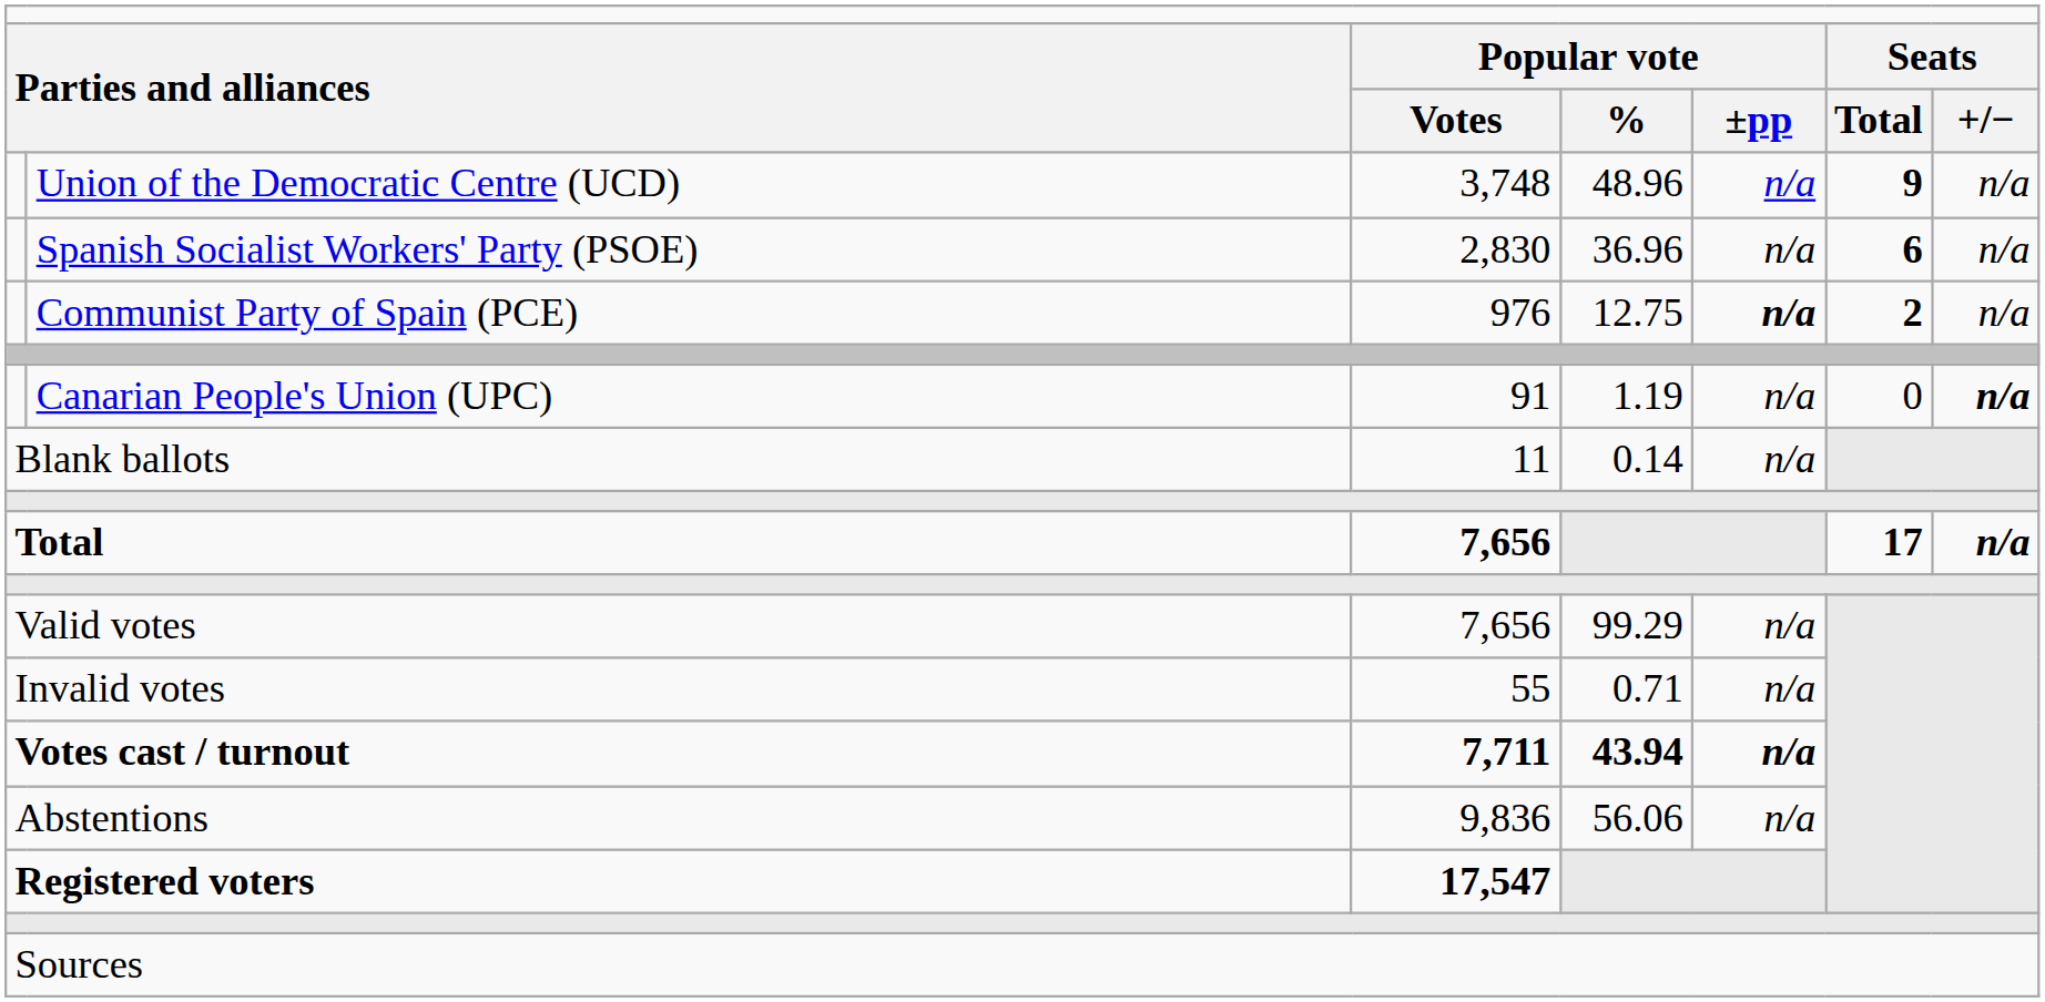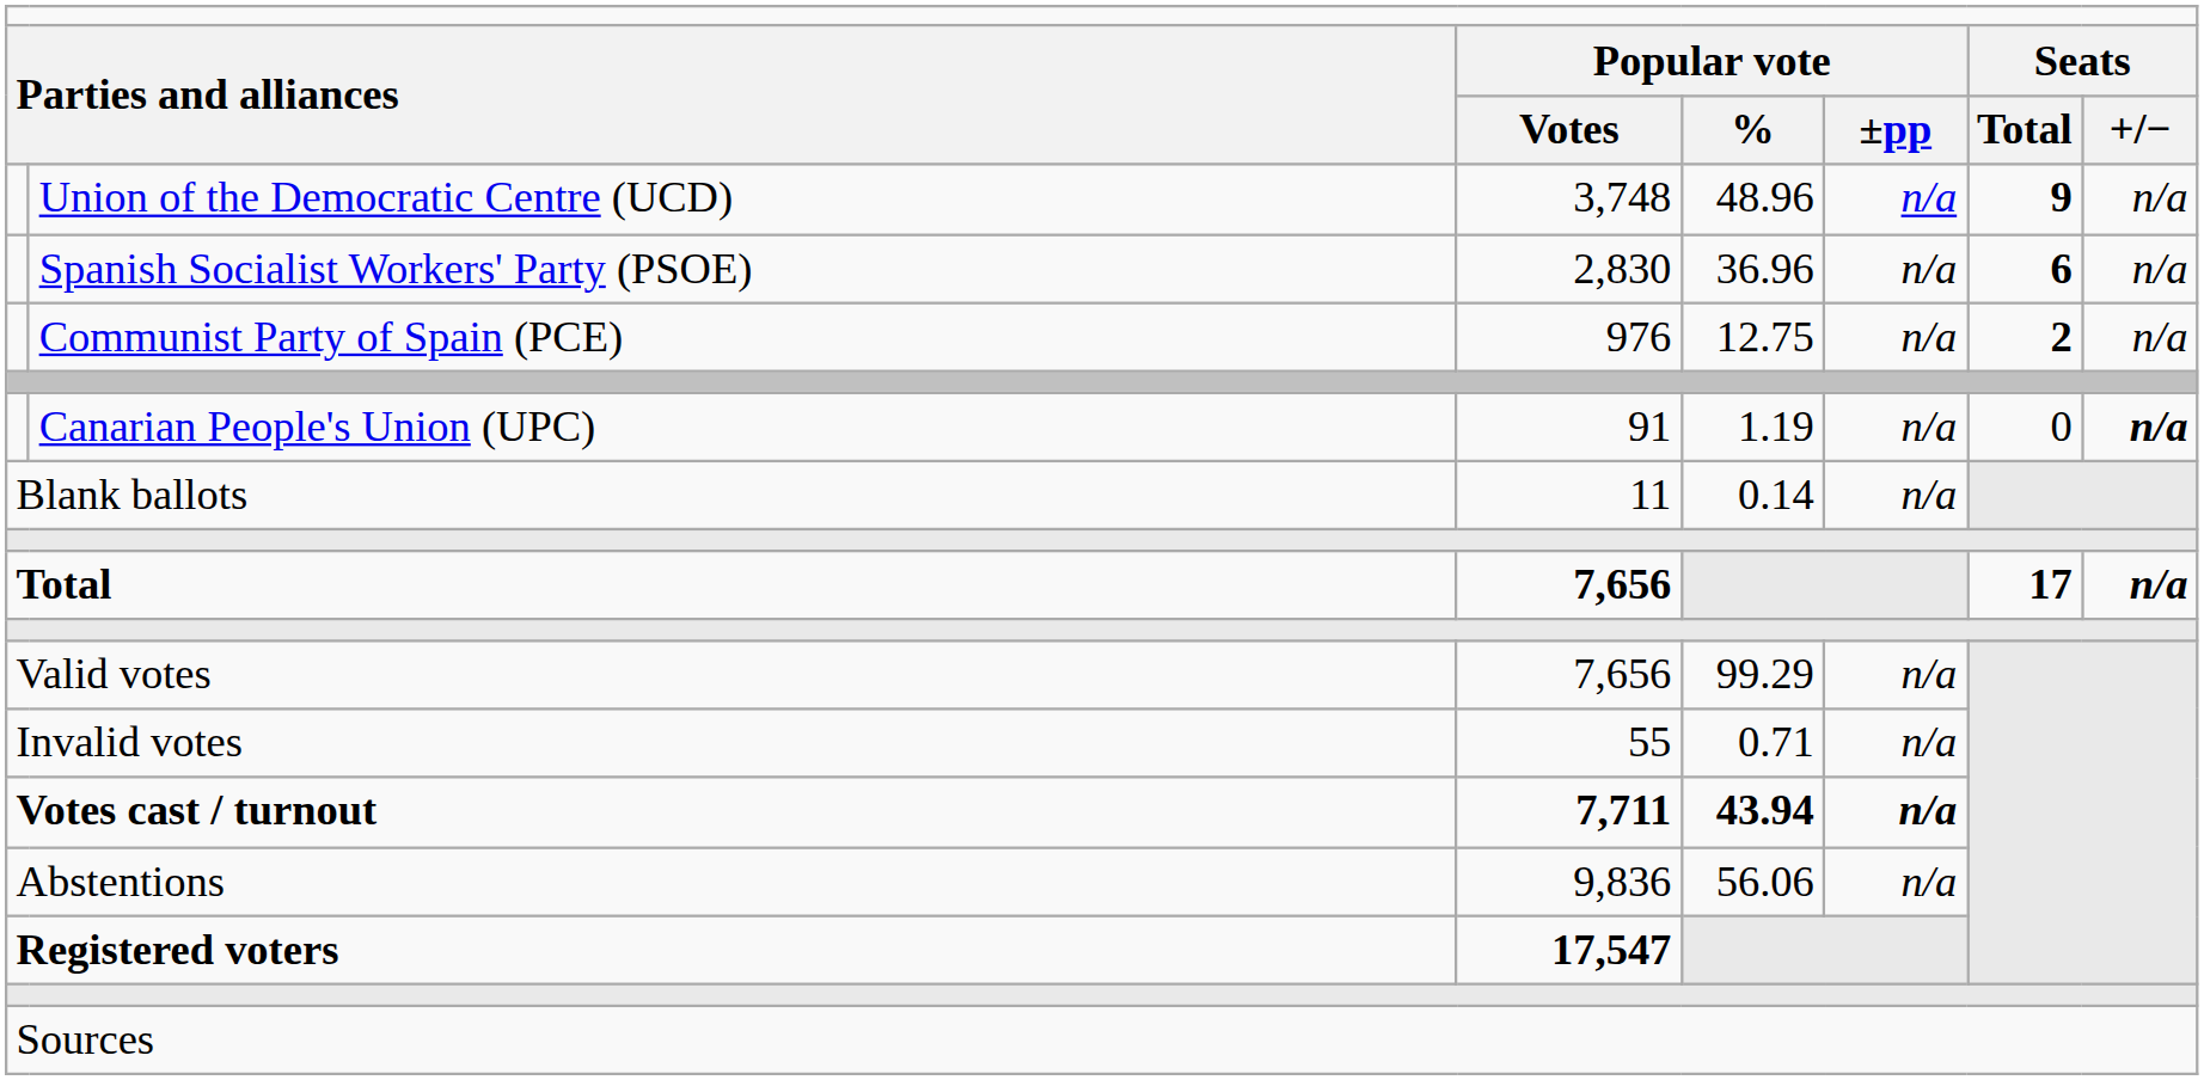Communist Party of Spain (PCE) | column 5: bold -> normal
